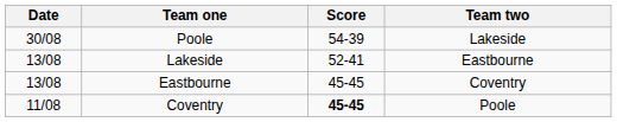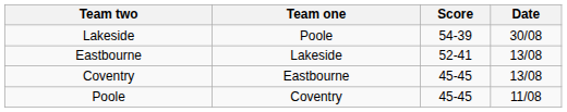columns swapped: Date <-> Team two
row 5 | Score: bold -> normal
